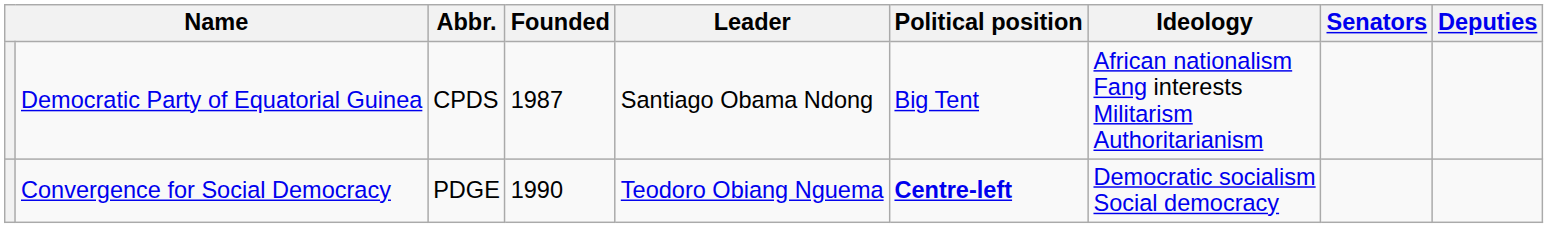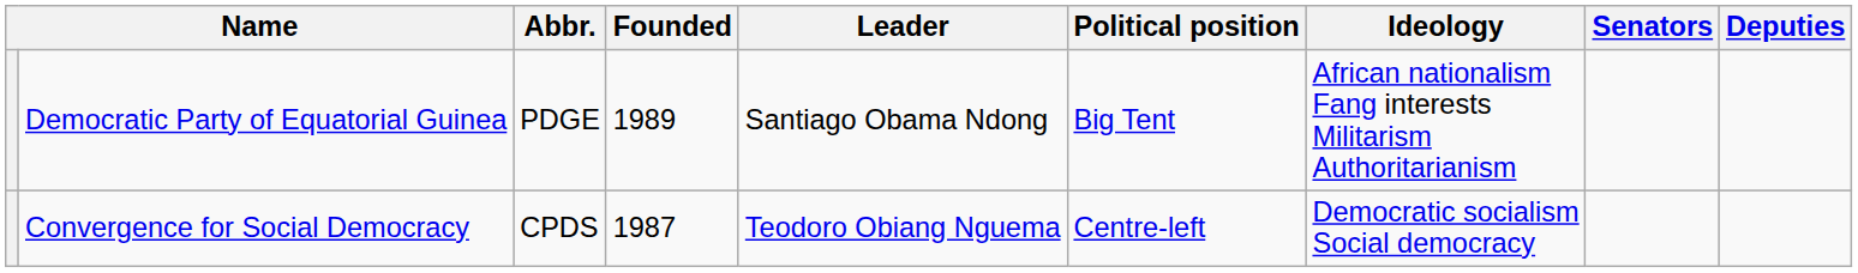Democratic Party of Equatorial Guinea | Abbr.: CPDS -> PDGE
Democratic Party of Equatorial Guinea | Founded: 1987 -> 1989
Convergence for Social Democracy | Abbr.: PDGE -> CPDS
Convergence for Social Democracy | Founded: 1990 -> 1987
Convergence for Social Democracy | Political position: bold -> normal
